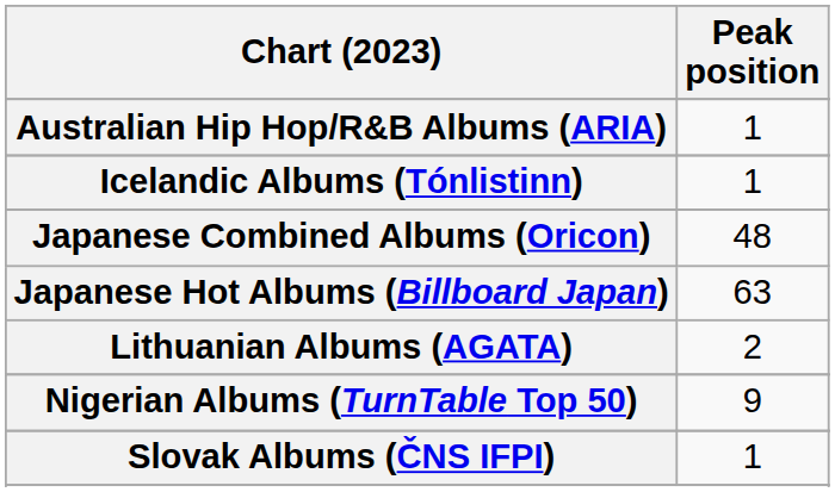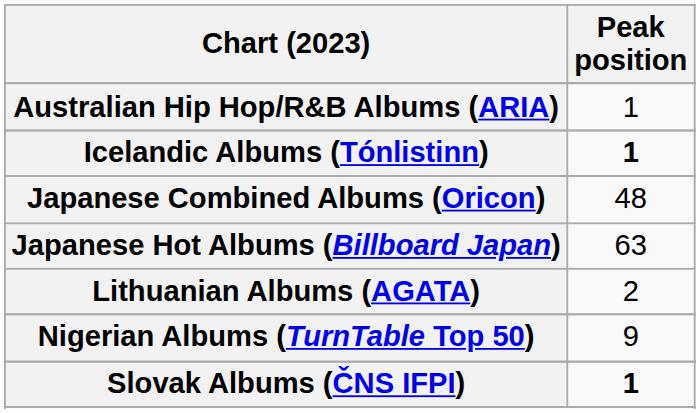Icelandic Albums (Tónlistinn) | Peak position: normal -> bold
Slovak Albums (ČNS IFPI) | Peak position: normal -> bold
